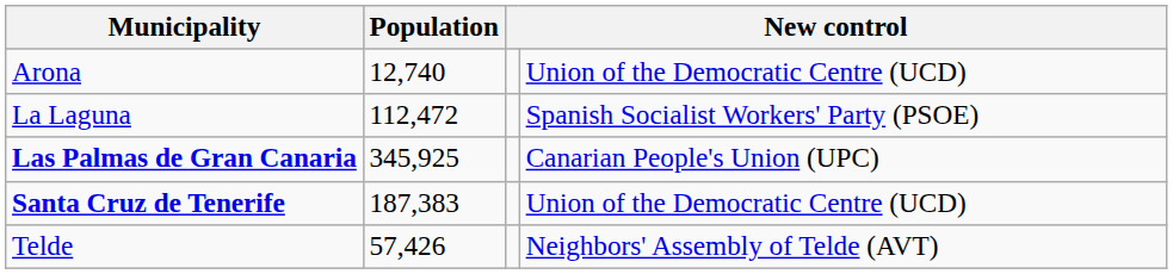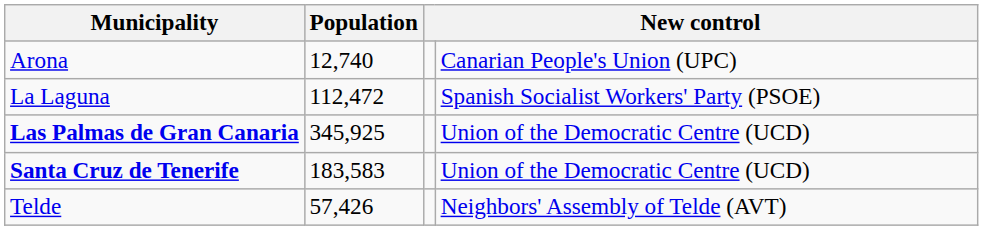Arona | column 4: Union of the Democratic Centre (UCD) -> Canarian People's Union (UPC)
Las Palmas de Gran Canaria | column 4: Canarian People's Union (UPC) -> Union of the Democratic Centre (UCD)
Santa Cruz de Tenerife | Population: 187,383 -> 183,583
